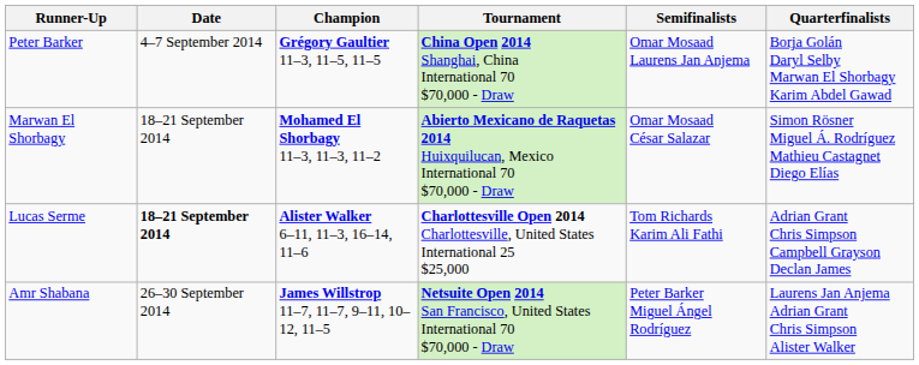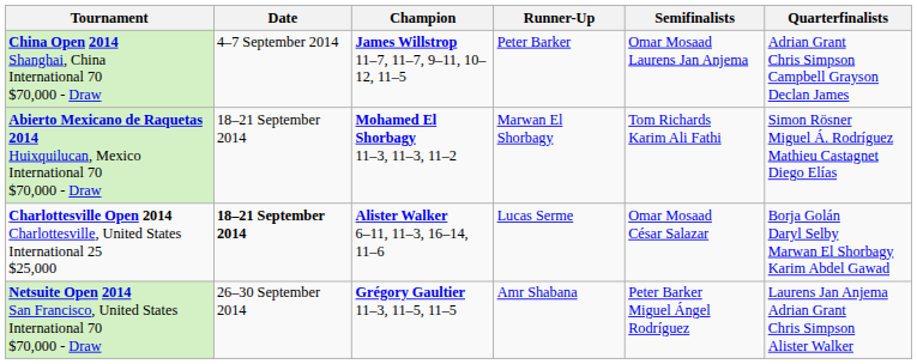columns swapped: Tournament <-> Runner-Up
row 2 | Champion: Grégory Gaultier 11–3, 11–5, 11–5 -> James Willstrop 11–7, 11–7, 9–11, 10–12, 11–5
row 2 | Quarterfinalists: Borja Golán Daryl Selby Marwan El Shorbagy Karim Abdel Gawad -> Adrian Grant Chris Simpson Campbell Grayson Declan James
row 3 | Semifinalists: Omar Mosaad César Salazar -> Tom Richards Karim Ali Fathi
row 4 | Semifinalists: Tom Richards Karim Ali Fathi -> Omar Mosaad César Salazar
row 4 | Quarterfinalists: Adrian Grant Chris Simpson Campbell Grayson Declan James -> Borja Golán Daryl Selby Marwan El Shorbagy Karim Abdel Gawad
row 5 | Champion: James Willstrop 11–7, 11–7, 9–11, 10–12, 11–5 -> Grégory Gaultier 11–3, 11–5, 11–5
